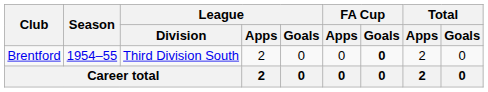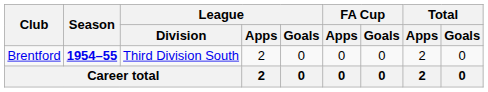Brentford | Season: normal -> bold
Brentford | FA Cup / Goals: bold -> normal
